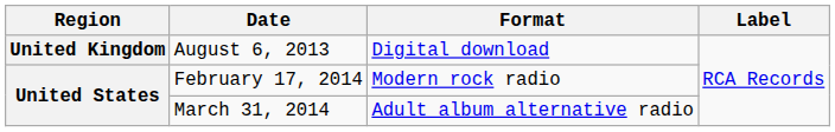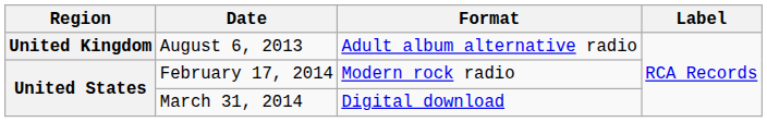August 6, 2013 | Format: Digital download -> Adult album alternative radio
March 31, 2014 | Format: Adult album alternative radio -> Digital download
